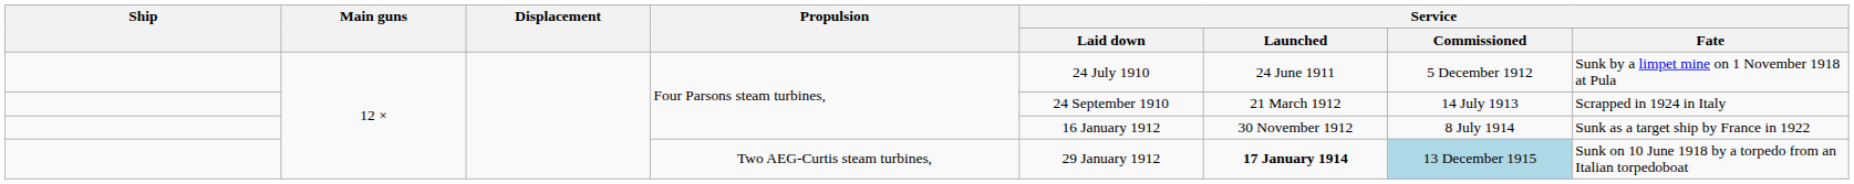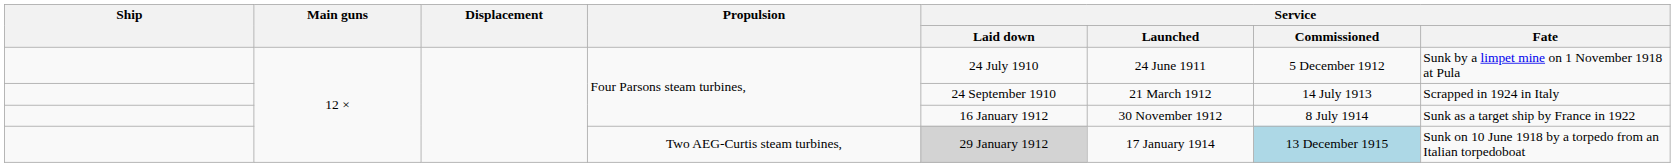Two AEG-Curtis steam turbines, | Service / Laid down: no background -> lightgrey background
Two AEG-Curtis steam turbines, | Service / Launched: bold -> normal
